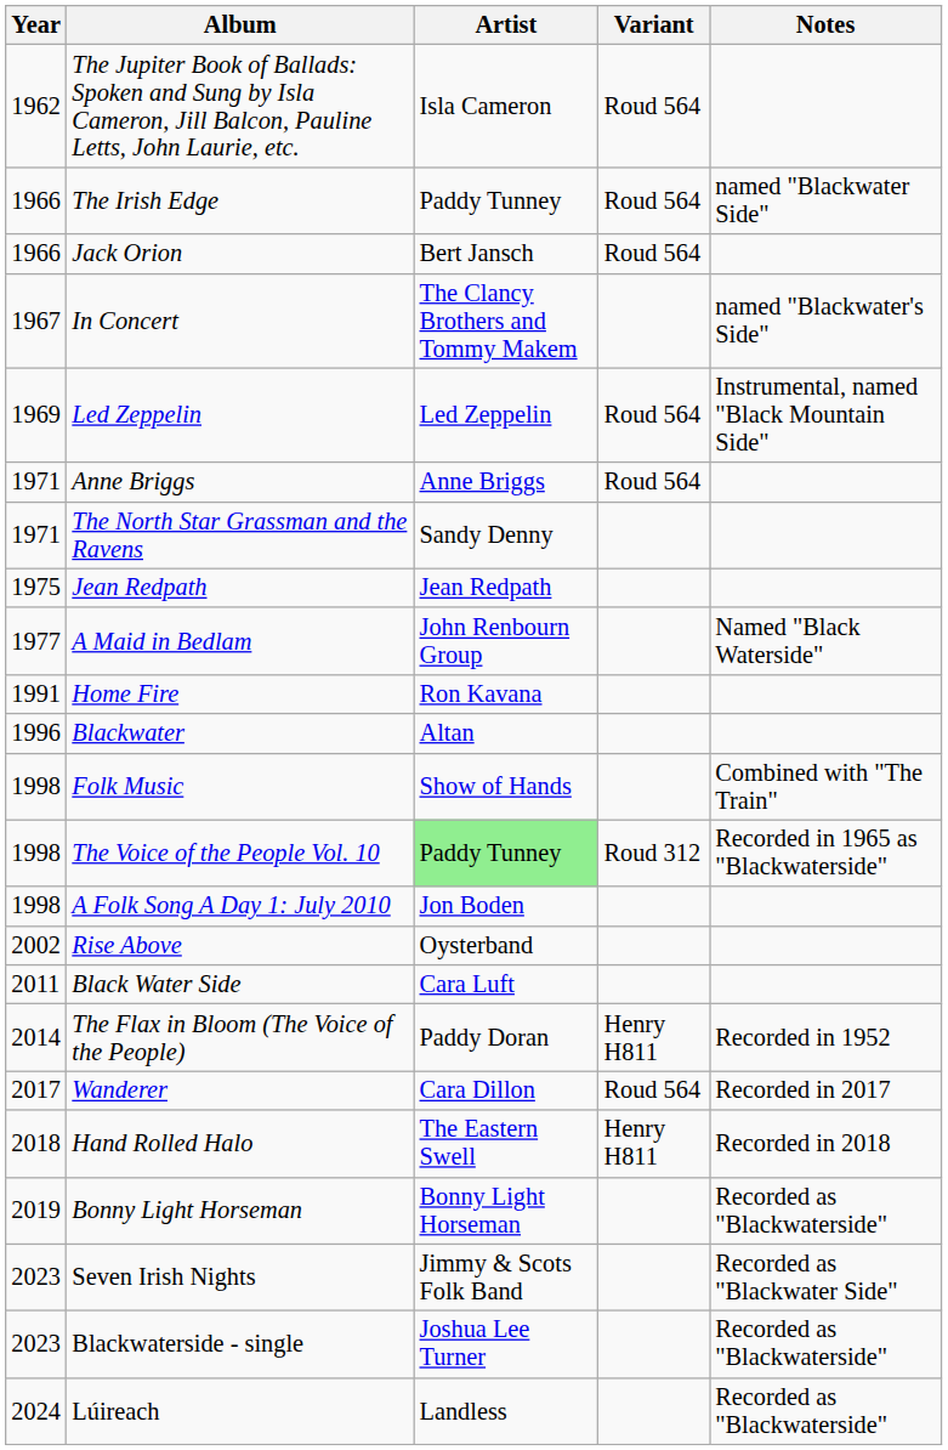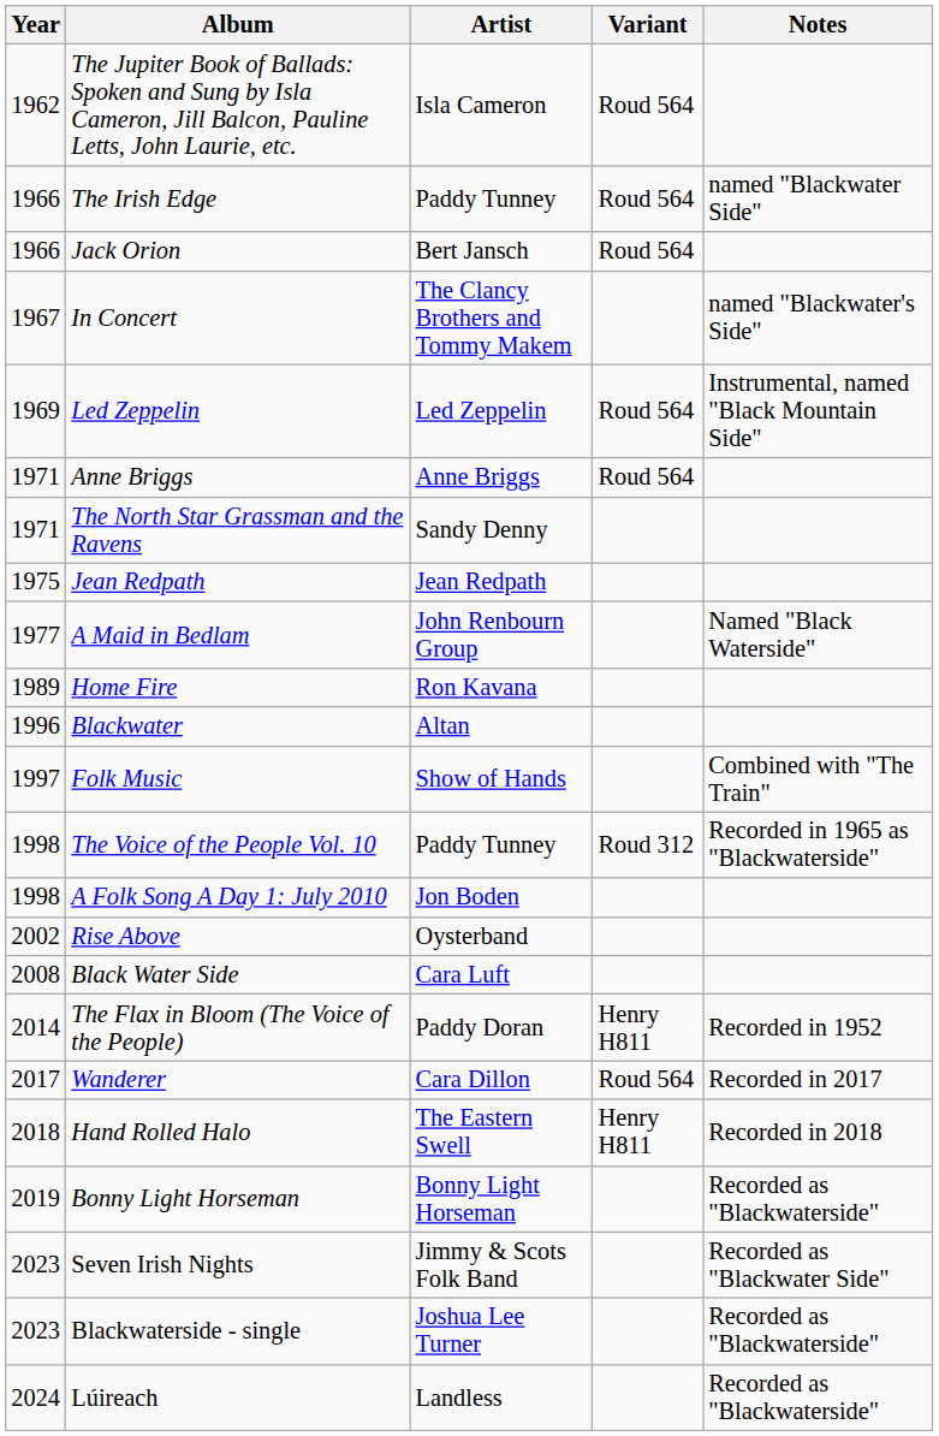Home Fire | Year: 1991 -> 1989
Folk Music | Year: 1998 -> 1997
The Voice of the People Vol. 10 | Artist: lightgreen background -> no background
Black Water Side | Year: 2011 -> 2008
